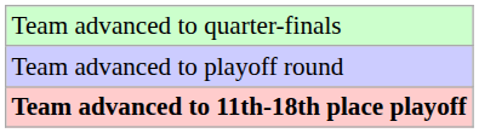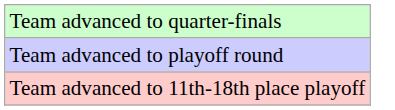row 3 | column 1: bold -> normal
